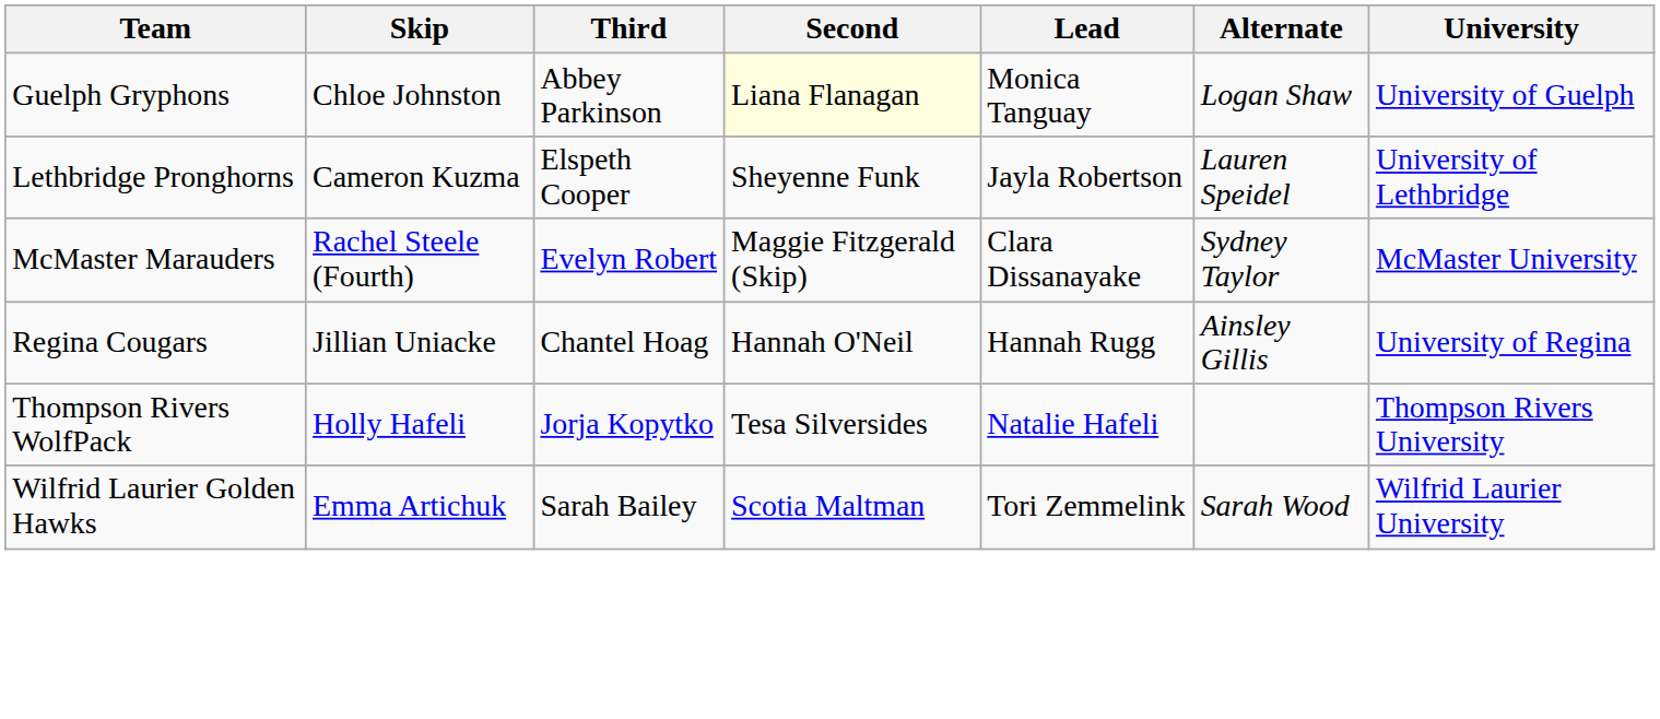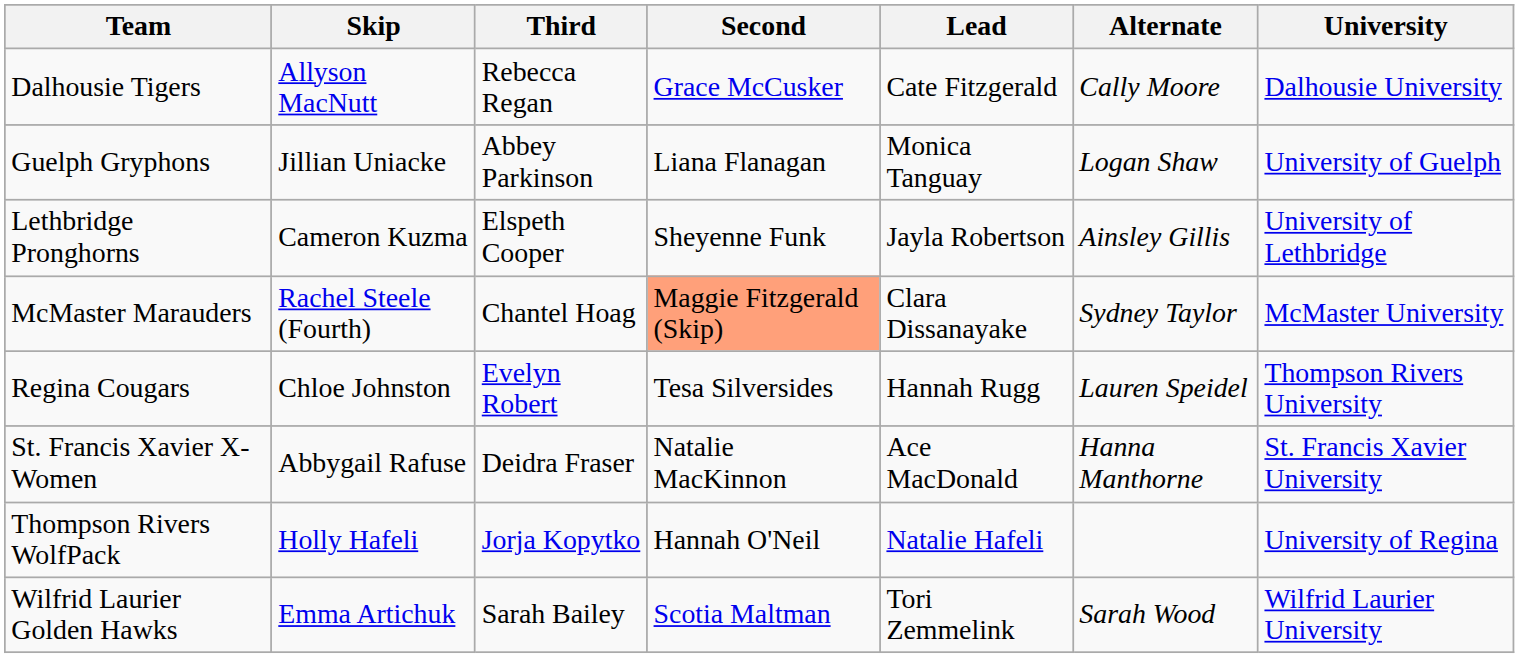+ row: Dalhousie Tigers | Allyson MacNutt | Rebecca Regan | Grace McCusker | Cate Fitzgerald | Cally Moore | Dalhousie University
Guelph Gryphons | Skip: Chloe Johnston -> Jillian Uniacke
Guelph Gryphons | Second: lightyellow background -> no background
Lethbridge Pronghorns | Alternate: Lauren Speidel -> Ainsley Gillis
McMaster Marauders | Third: Evelyn Robert -> Chantel Hoag
McMaster Marauders | Second: no background -> lightsalmon background
Regina Cougars | Skip: Jillian Uniacke -> Chloe Johnston
Regina Cougars | Third: Chantel Hoag -> Evelyn Robert
Regina Cougars | Second: Hannah O'Neil -> Tesa Silversides
Regina Cougars | Alternate: Ainsley Gillis -> Lauren Speidel
Regina Cougars | University: University of Regina -> Thompson Rivers University
+ row: St. Francis Xavier X-Women | Abbygail Rafuse | Deidra Fraser | Natalie MacKinnon | Ace MacDonald | Hanna Manthorne | St. Francis Xavier University
Thompson Rivers WolfPack | Second: Tesa Silversides -> Hannah O'Neil
Thompson Rivers WolfPack | University: Thompson Rivers University -> University of Regina
